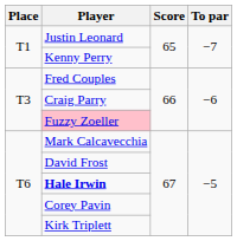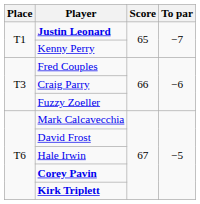Justin Leonard | Player: normal -> bold
Fuzzy Zoeller | Player: pink background -> no background
Hale Irwin | Player: bold -> normal
Corey Pavin | Player: normal -> bold
Kirk Triplett | Player: normal -> bold
